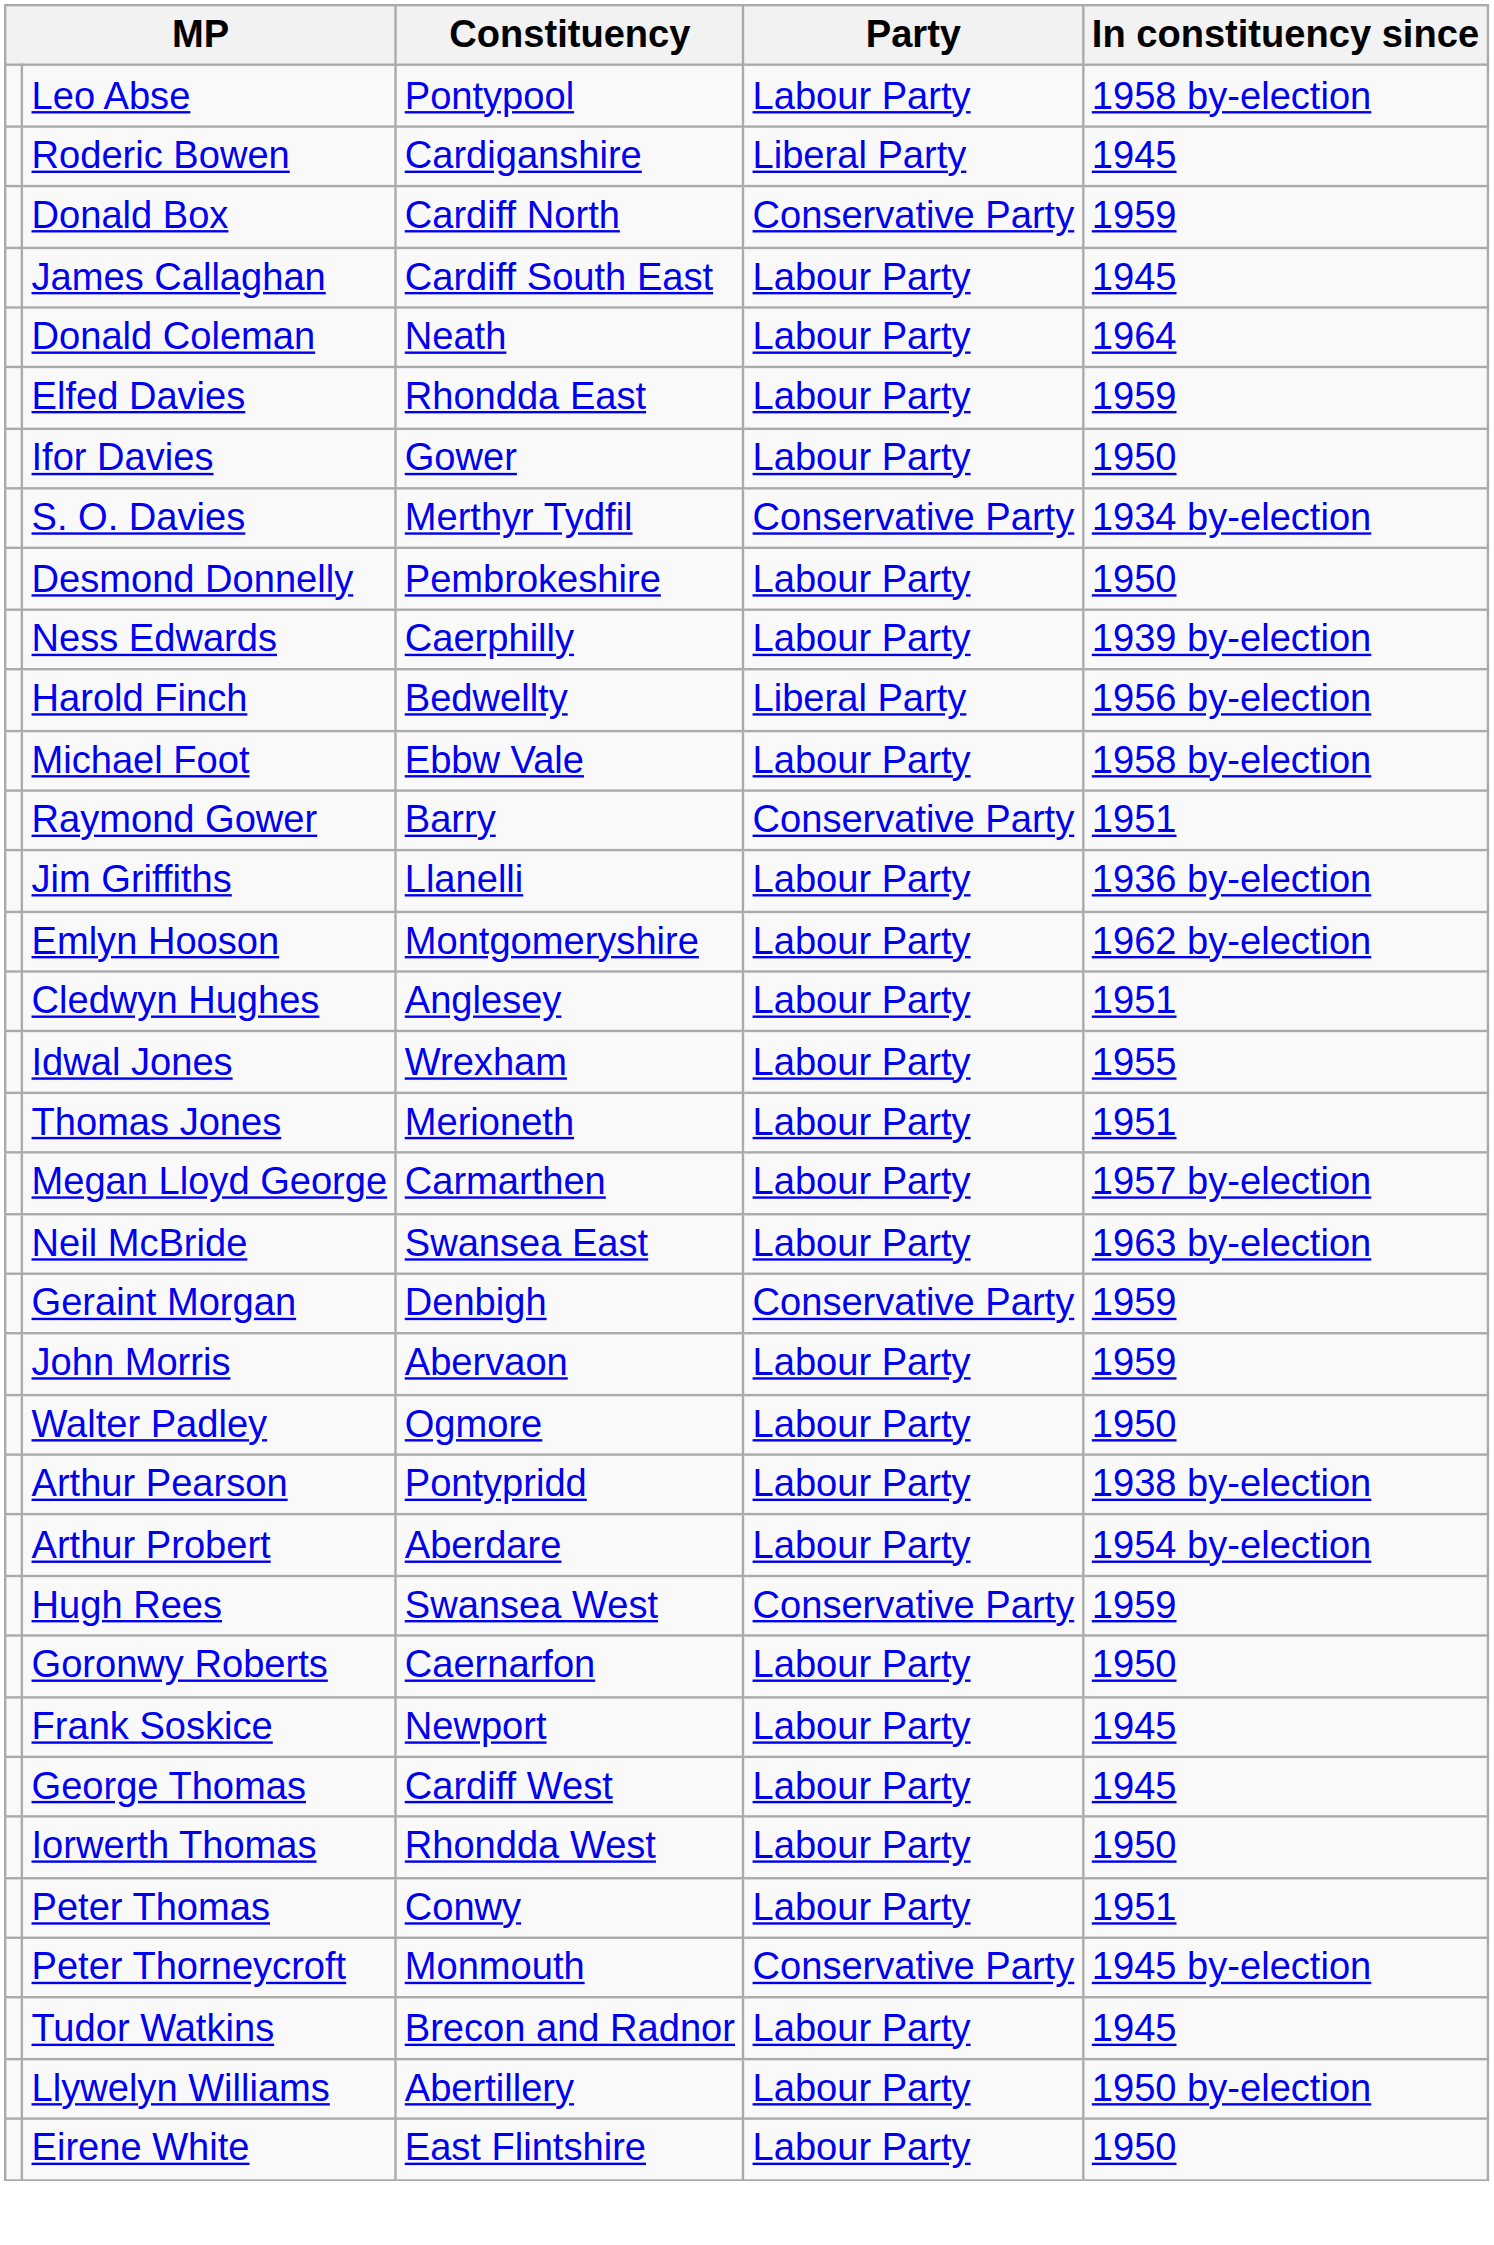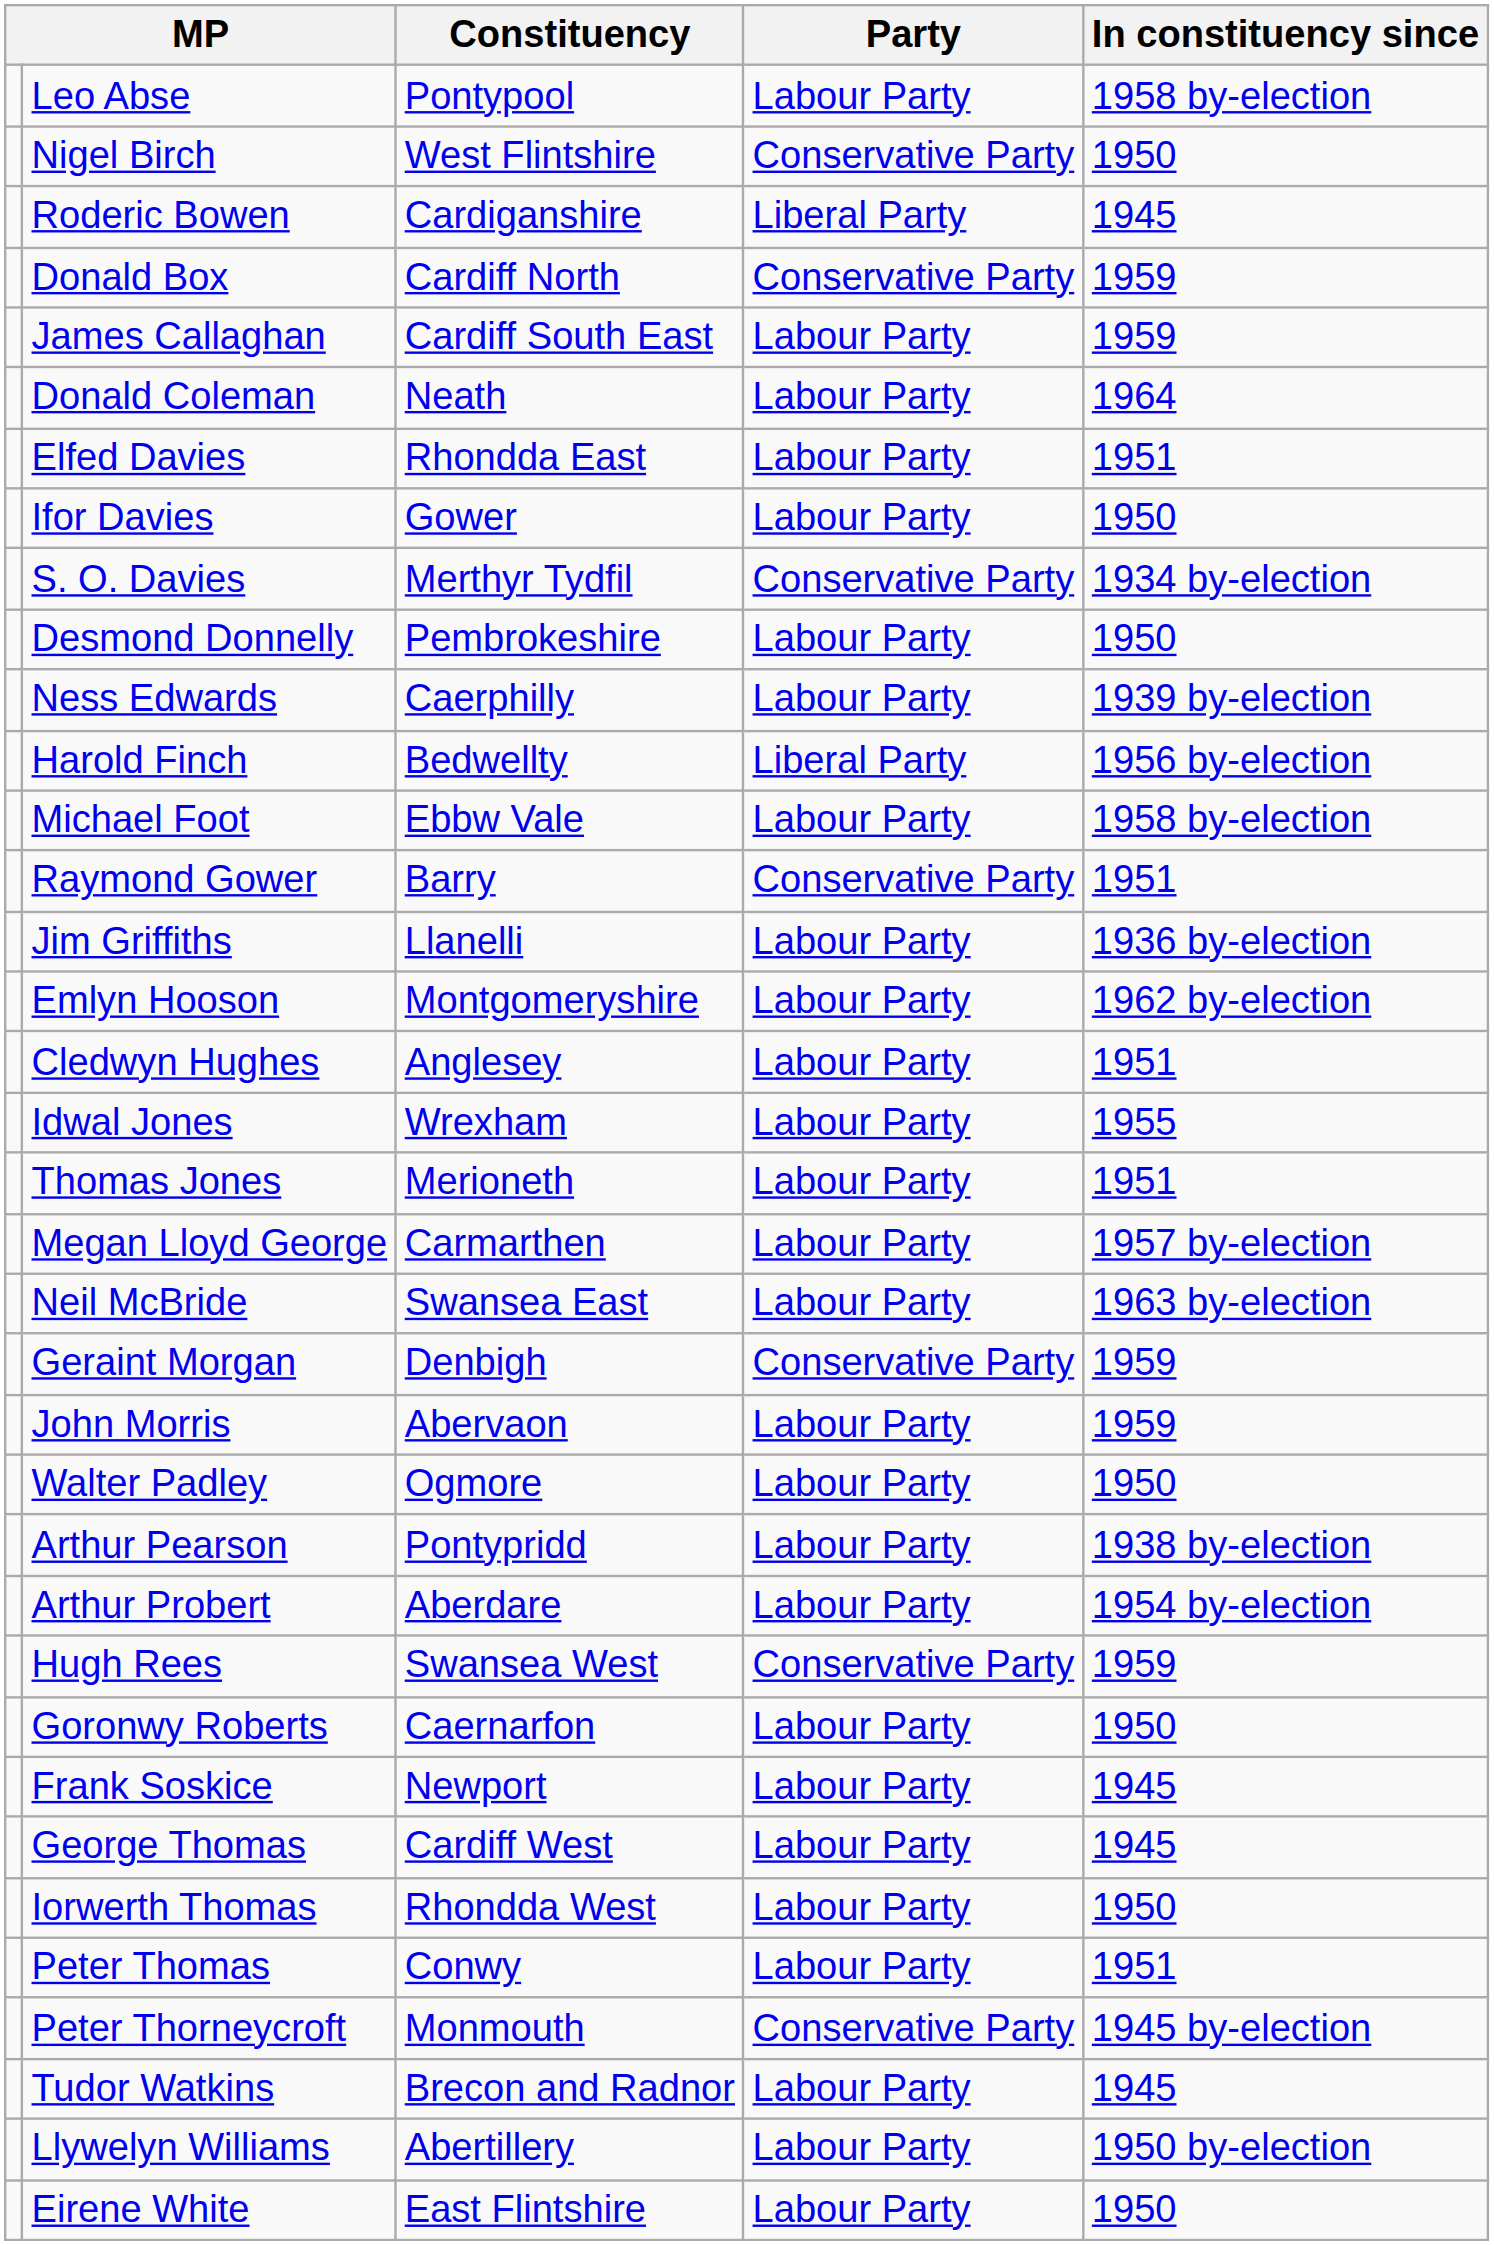+ row: Nigel Birch | West Flintshire | Conservative Party | 1950
James Callaghan | In constituency since: 1945 -> 1959
Elfed Davies | In constituency since: 1959 -> 1951
